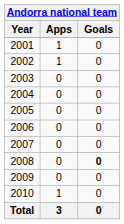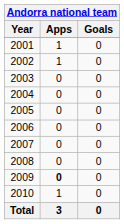2008 | Goals: bold -> normal
2009 | Apps: normal -> bold
